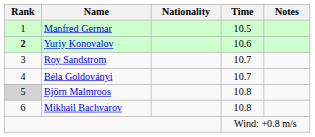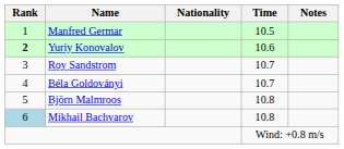Björn Malmroos | Rank: lightgrey background -> no background
Mikhail Bachvarov | Rank: no background -> lightblue background
